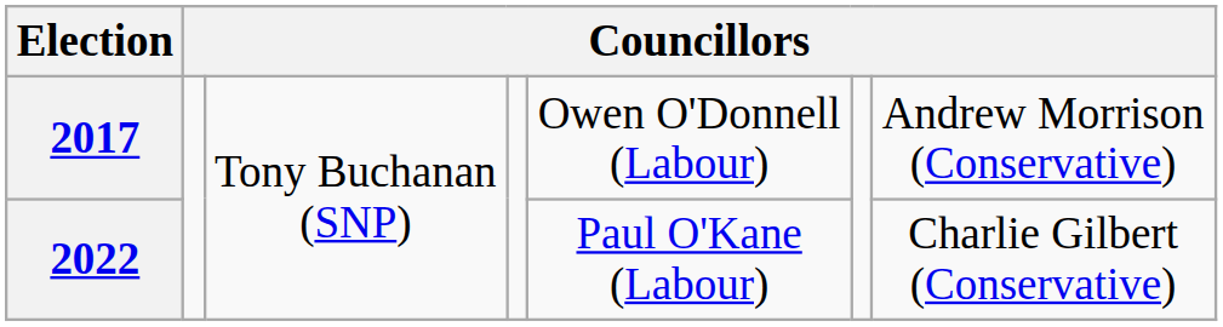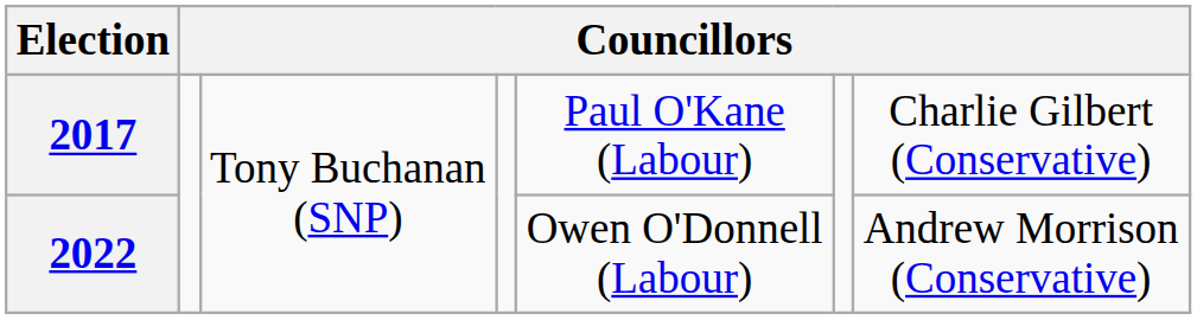2017 | column 5: Owen O'Donnell (Labour) -> Paul O'Kane (Labour)
2017 | column 7: Andrew Morrison (Conservative) -> Charlie Gilbert (Conservative)
2022 | column 5: Paul O'Kane (Labour) -> Owen O'Donnell (Labour)
2022 | column 7: Charlie Gilbert (Conservative) -> Andrew Morrison (Conservative)
